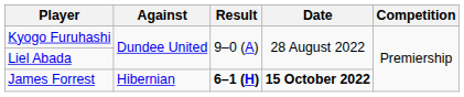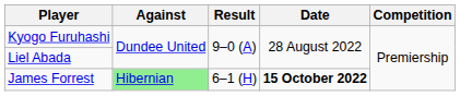James Forrest | Against: no background -> lightgreen background
James Forrest | Result: bold -> normal
